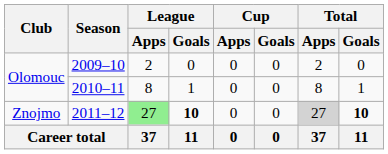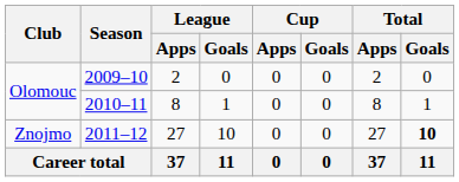2011–12 | League / Apps: lightgreen background -> no background
2011–12 | League / Goals: bold -> normal
2011–12 | Total / Apps: lightgrey background -> no background
